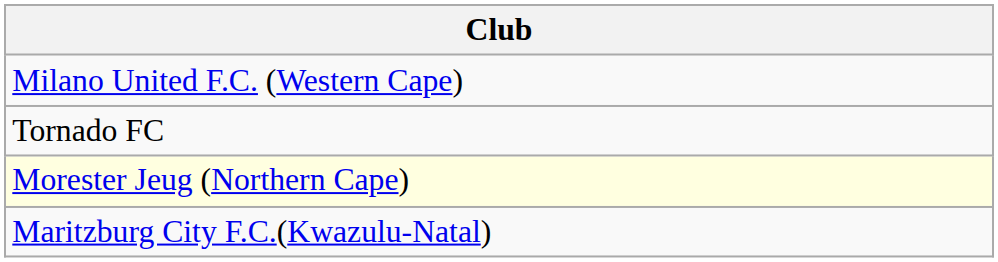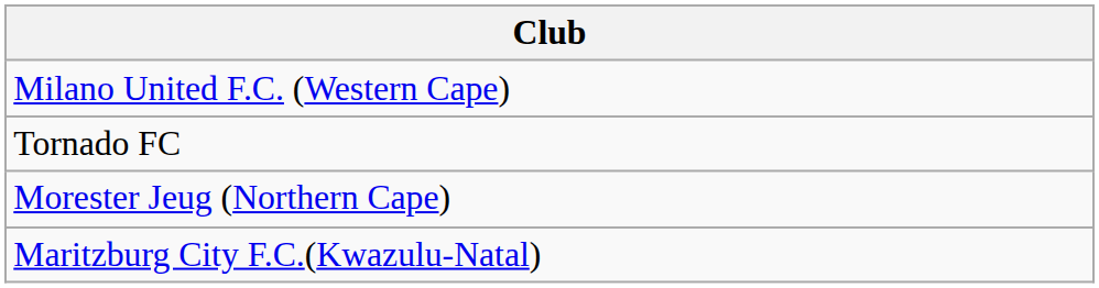row 4 | column 1: lightyellow background -> no background
